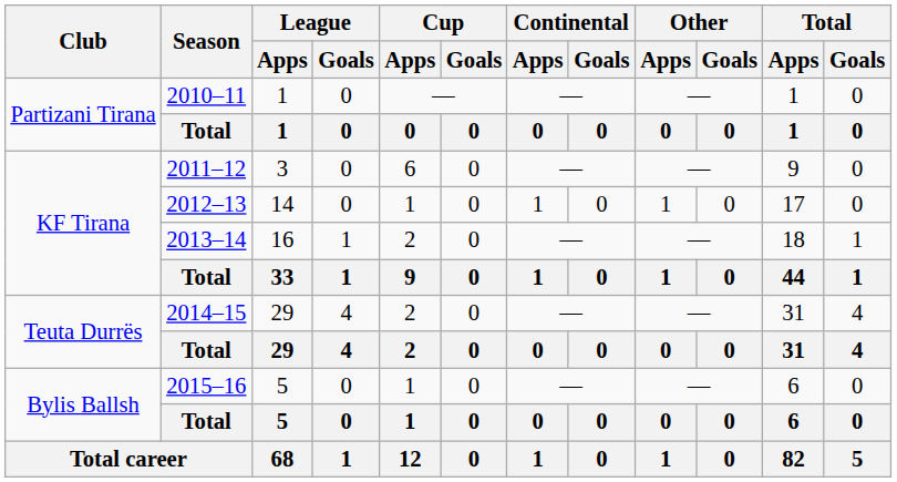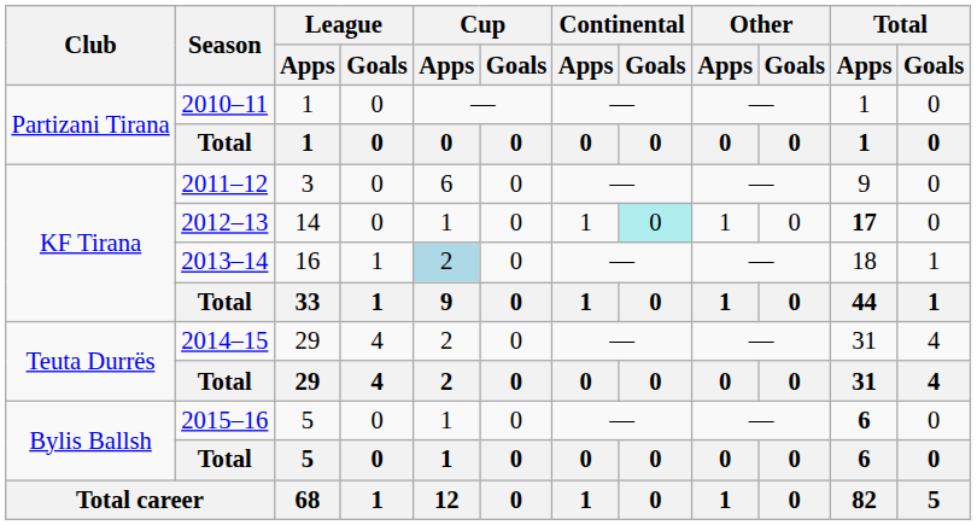2012–13 | Continental / Goals: no background -> paleturquoise background
2012–13 | Total / Apps: normal -> bold
2013–14 | Cup / Apps: no background -> lightblue background
2015–16 | Total / Apps: normal -> bold
